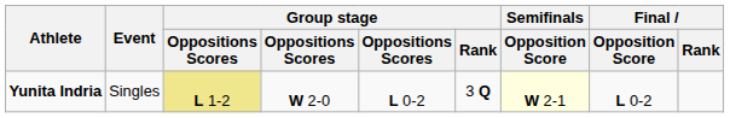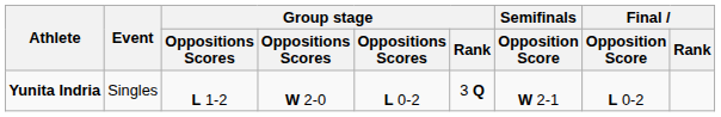Yunita Indria | column 3: khaki background -> no background
Yunita Indria | Semifinals / Opposition Score: lightyellow background -> no background
